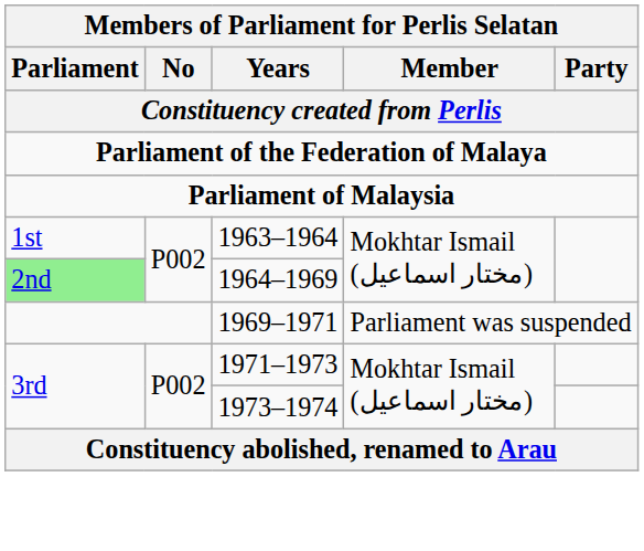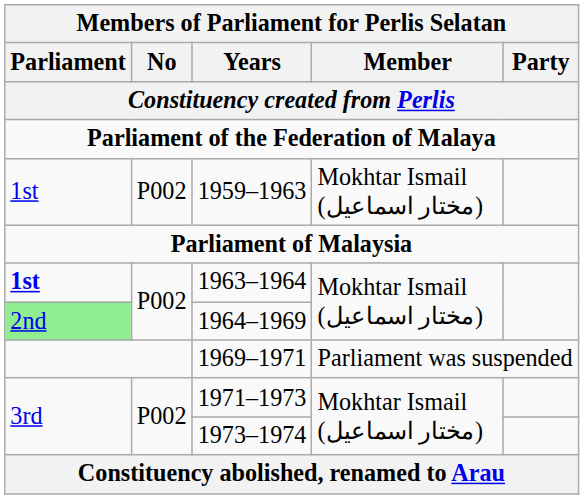+ row: 1st | P002 | 1959–1963 | Mokhtar Ismail (مختار اسماعيل)
1963–1964 | Parliament: normal -> bold
